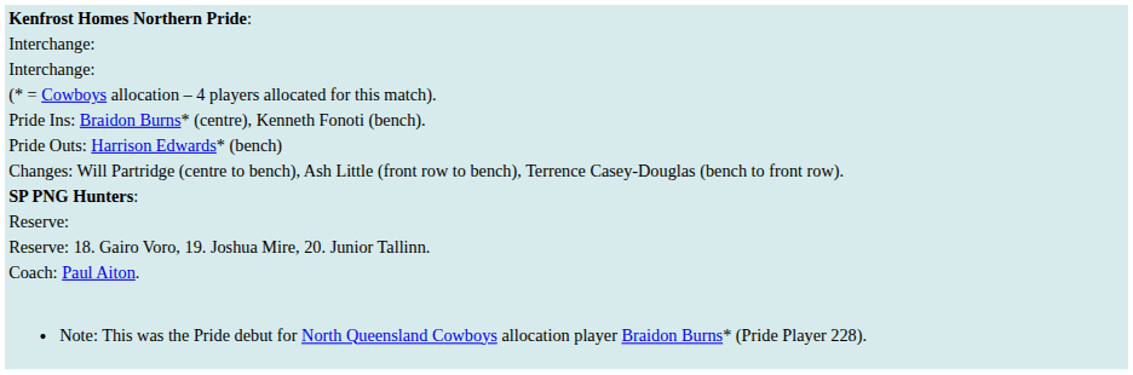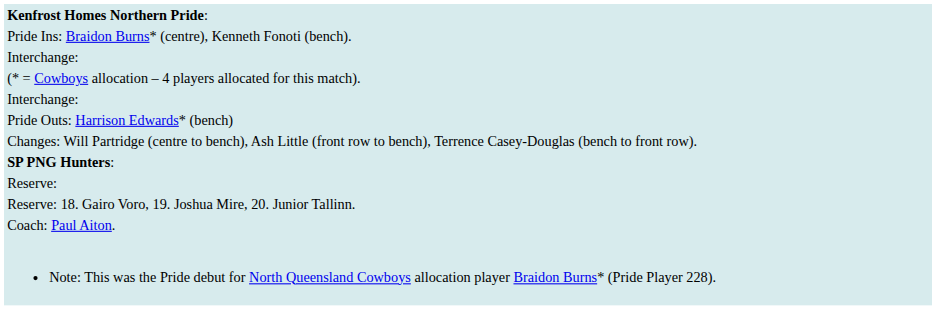row 2 | column 1: Interchange: -> Pride Ins: Braidon Burns* (centre), Kenneth Fonoti (bench).
row 5 | column 1: Pride Ins: Braidon Burns* (centre), Kenneth Fonoti (bench). -> Interchange:
